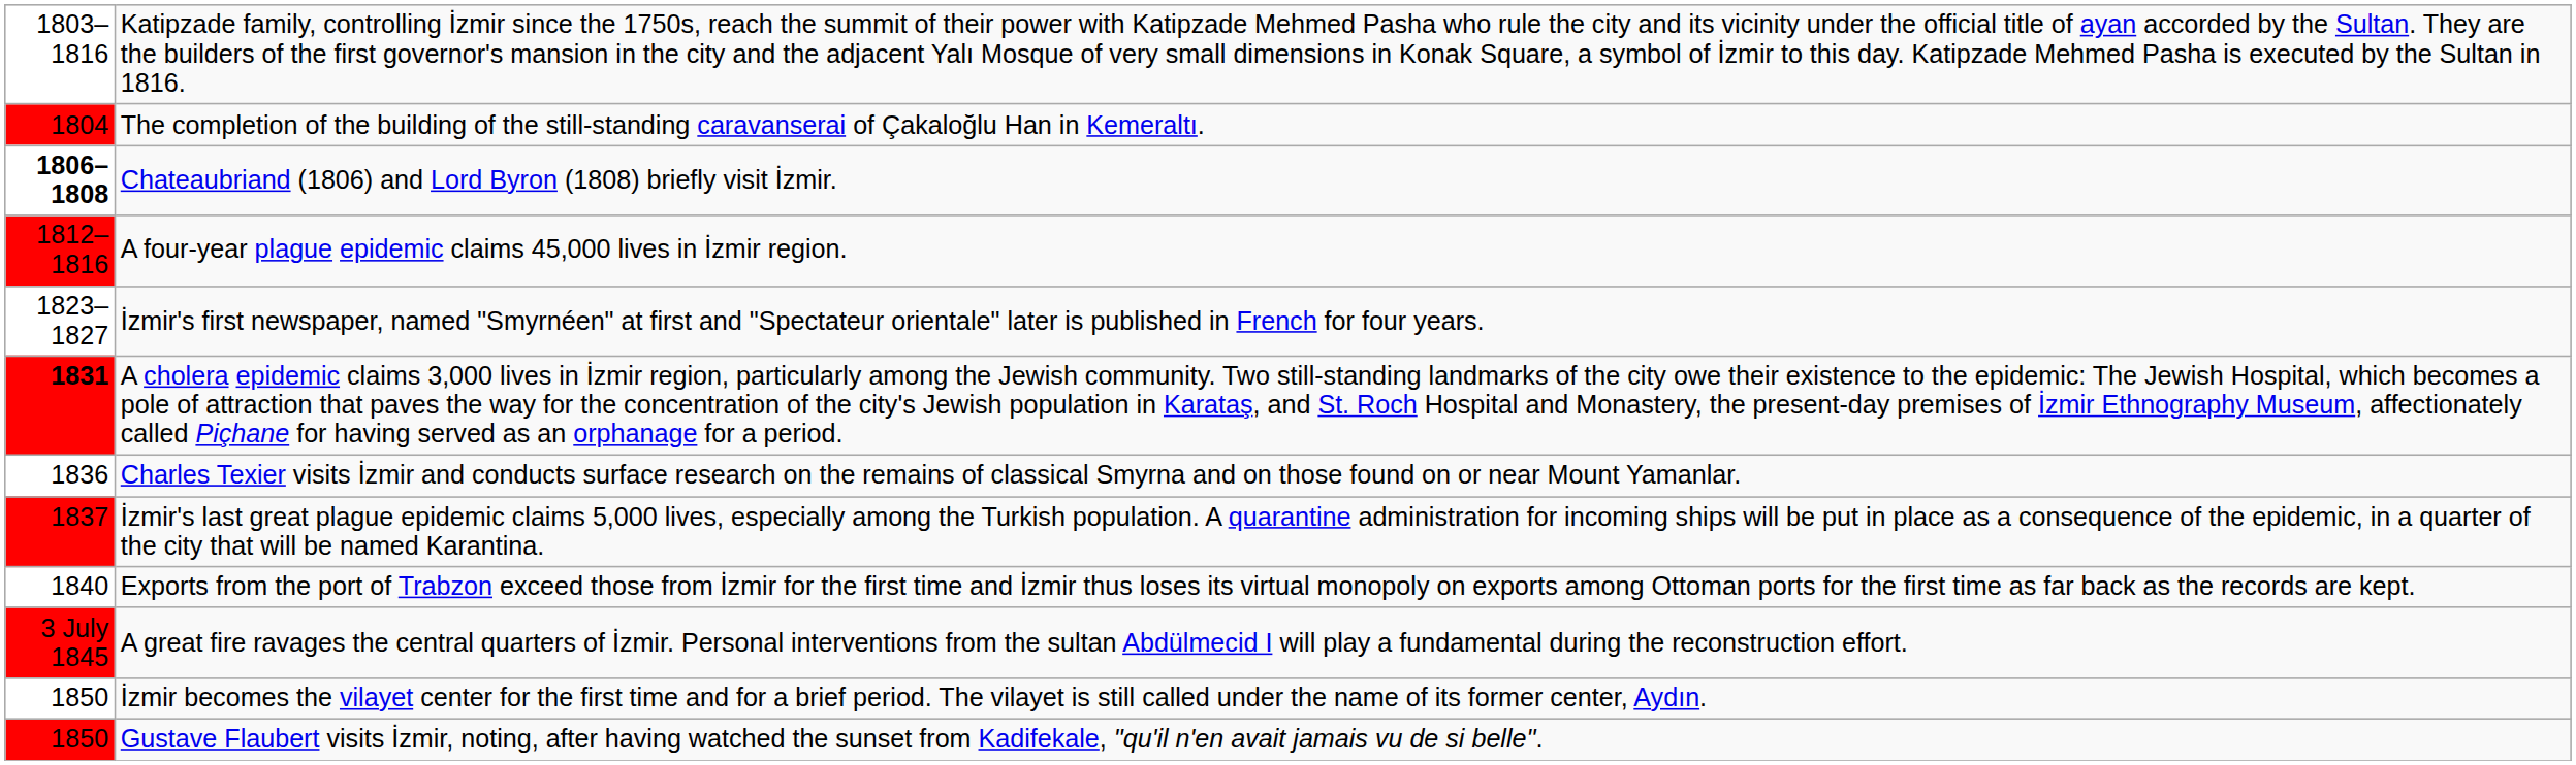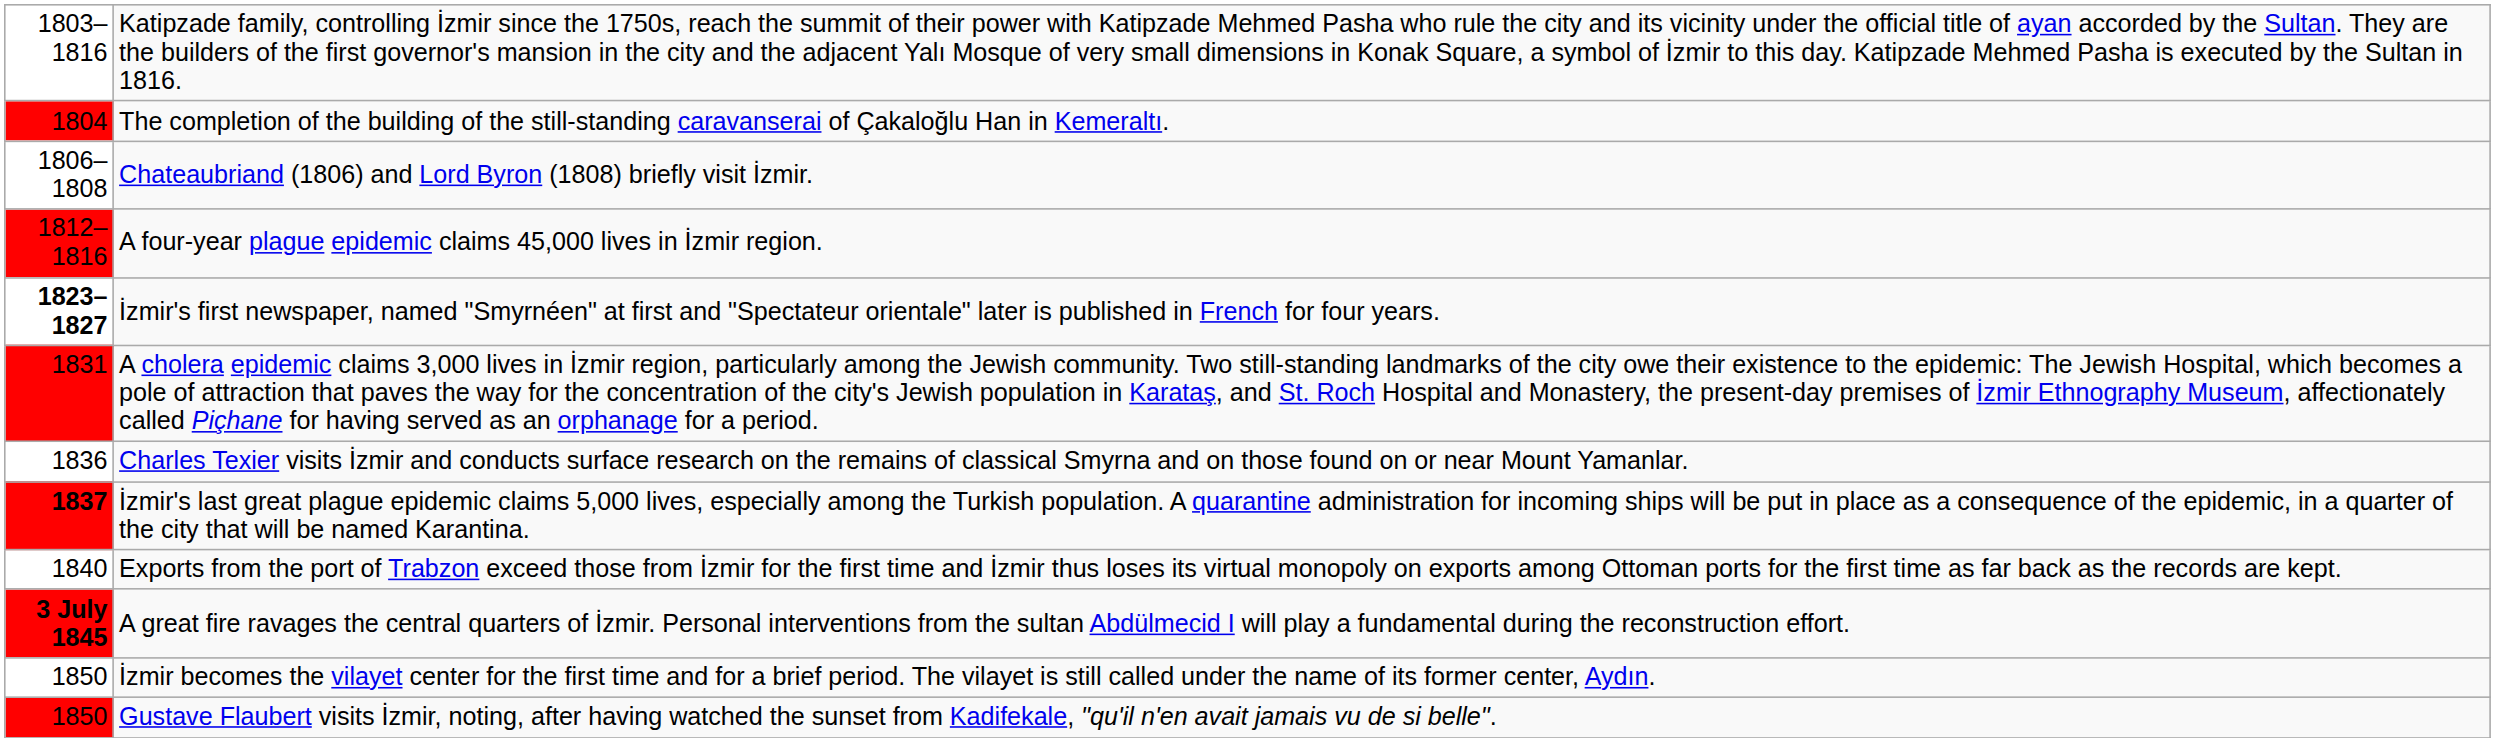row 3 | column 1: bold -> normal
row 5 | column 1: normal -> bold
row 6 | column 1: bold -> normal
row 8 | column 1: normal -> bold
row 10 | column 1: normal -> bold
